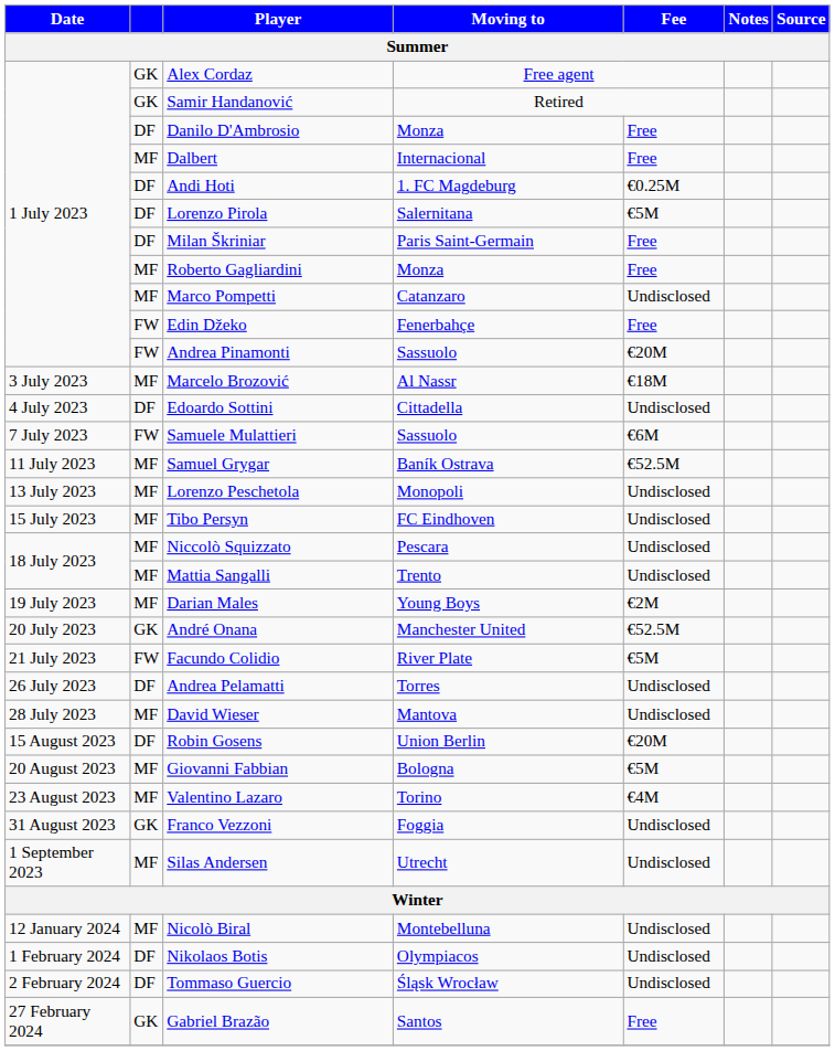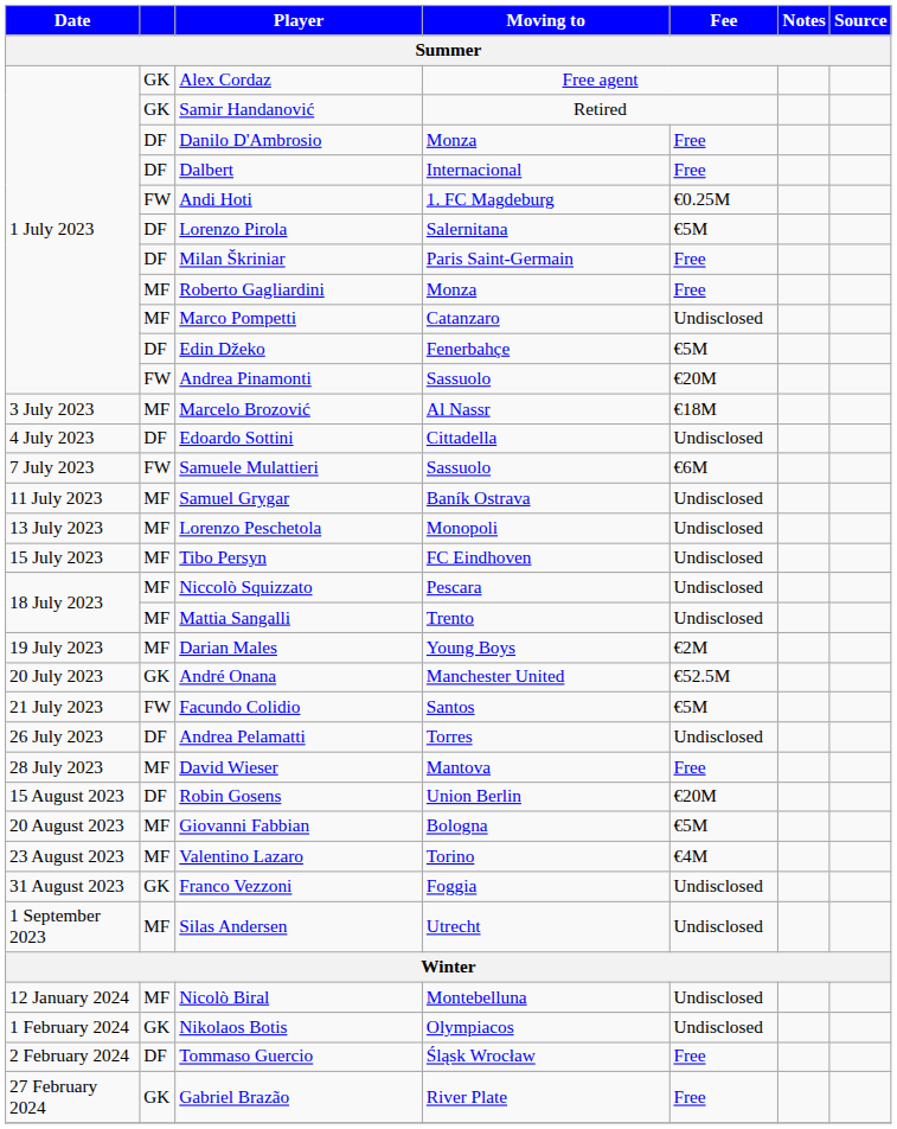Dalbert | column 2: MF -> DF
Andi Hoti | column 2: DF -> FW
Edin Džeko | column 2: FW -> DF
Edin Džeko | Fee: Free -> €5M
Samuel Grygar | Fee: €52.5M -> Undisclosed
Facundo Colidio | Moving to: River Plate -> Santos
David Wieser | Fee: Undisclosed -> Free
Nikolaos Botis | column 2: DF -> GK
Tommaso Guercio | Fee: Undisclosed -> Free
Gabriel Brazão | Moving to: Santos -> River Plate
